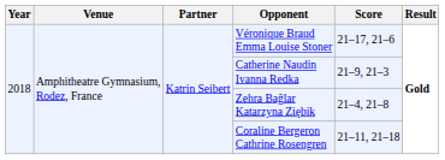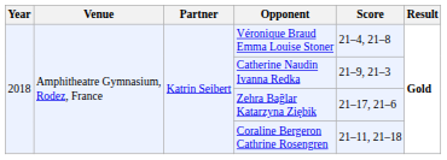Véronique Braud Emma Louise Stoner | Score: 21–17, 21–6 -> 21–4, 21–8
Zehra Bağlar Katarzyna Ziębik | Score: 21–4, 21–8 -> 21–17, 21–6
